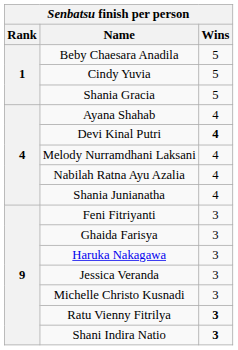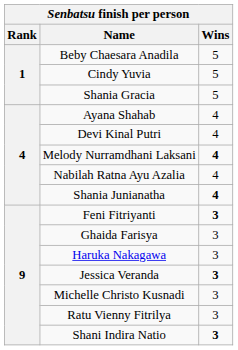Devi Kinal Putri | Wins: bold -> normal
Melody Nurramdhani Laksani | Wins: normal -> bold
Shania Junianatha | Wins: normal -> bold
Feni Fitriyanti | Wins: normal -> bold
Jessica Veranda | Wins: normal -> bold
Ratu Vienny Fitrilya | Wins: bold -> normal
